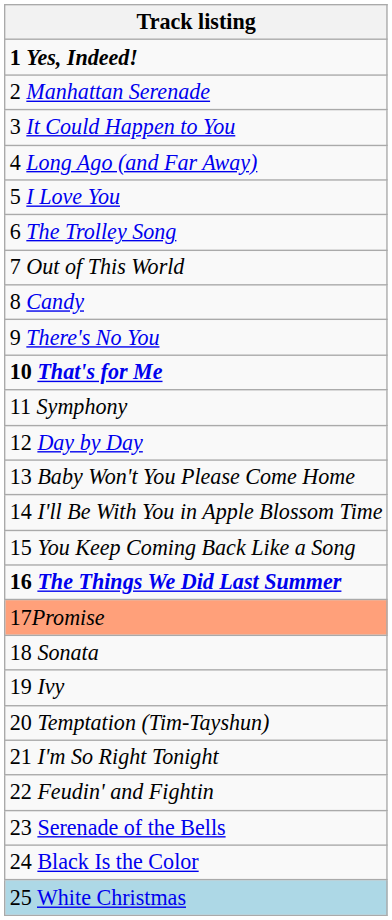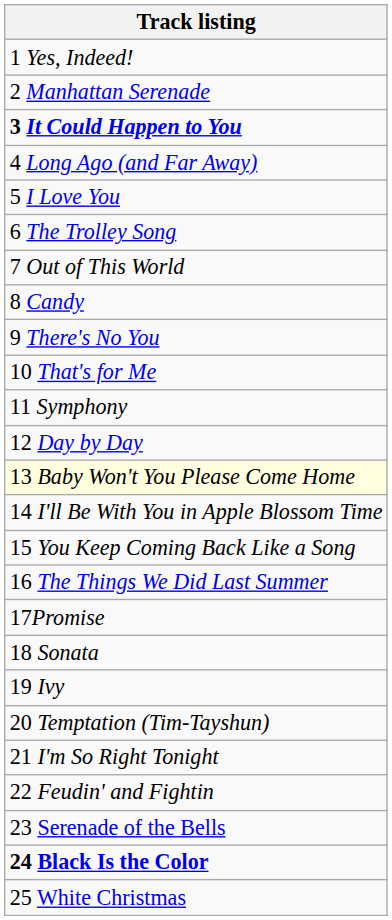row 2 | column 1: bold -> normal
row 4 | column 1: normal -> bold
row 11 | column 1: bold -> normal
row 14 | column 1: no background -> lightyellow background
row 17 | column 1: bold -> normal
row 18 | column 1: lightsalmon background -> no background
row 25 | column 1: normal -> bold
row 26 | column 1: lightblue background -> no background
